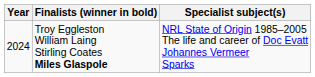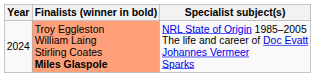row 2 | Finalists (winner in bold): no background -> lightsalmon background
